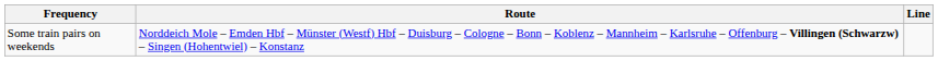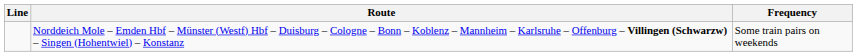columns swapped: Line <-> Frequency
